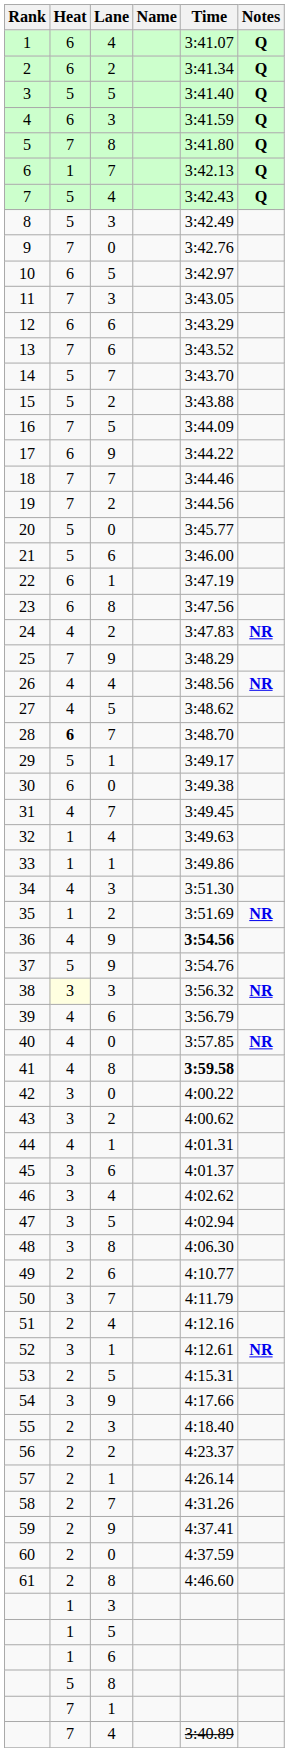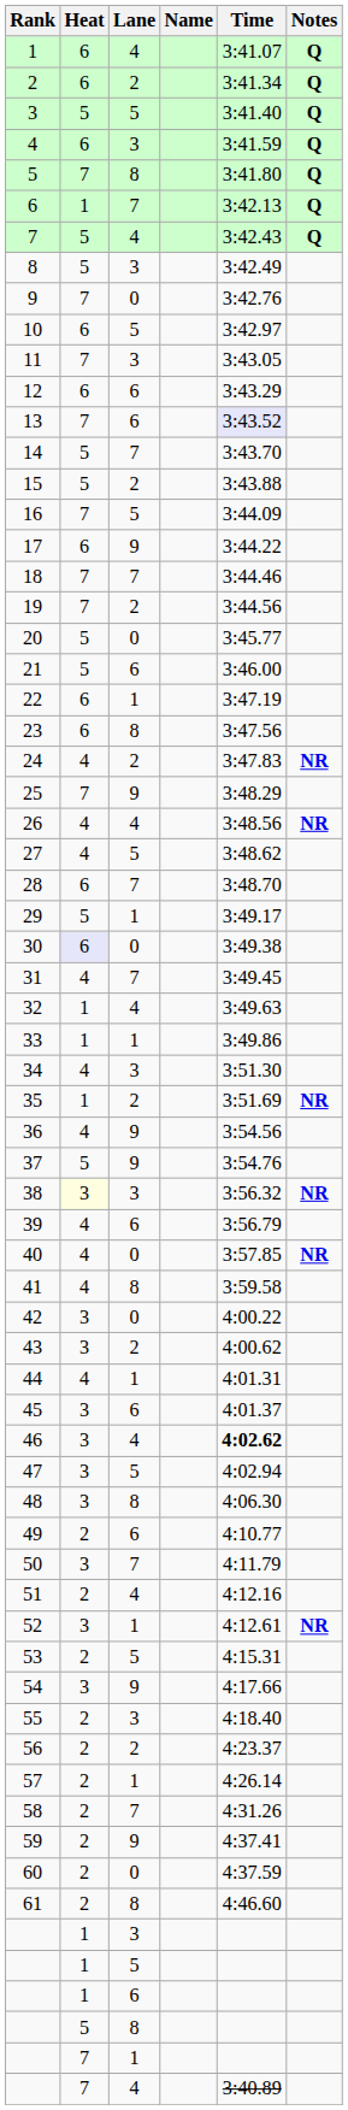13 | Time: no background -> lavender background
28 | Heat: bold -> normal
30 | Heat: no background -> lavender background
36 | Time: bold -> normal
41 | Time: bold -> normal
46 | Time: normal -> bold
